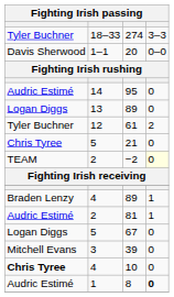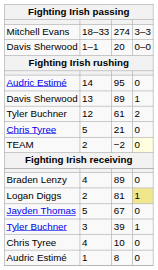274 | column 1: Tyler Buchner -> Mitchell Evans
13 / 89 | column 1: Logan Diggs -> Davis Sherwood
13 / 89 | column 4: 0 -> 1
4 / 89 | column 4: 1 -> 0
81 | column 1: Audric Estimé -> Logan Diggs
81 | column 4: no background -> khaki background
67 | column 1: Logan Diggs -> Jayden Thomas
39 | column 1: Mitchell Evans -> Tyler Buchner
39 | column 4: 0 -> 1
10 | column 1: bold -> normal
8 | column 4: bold -> normal
